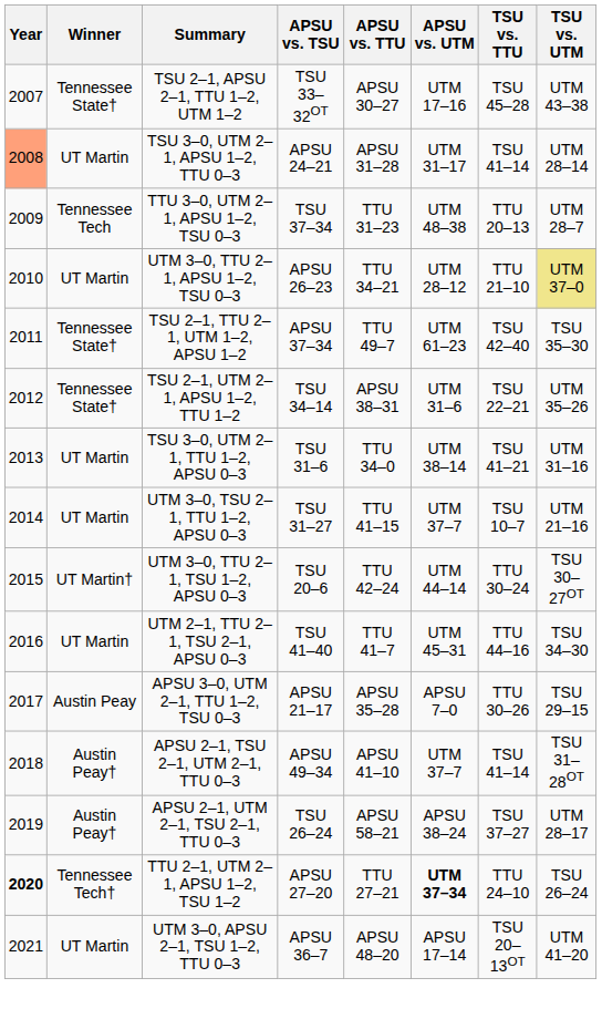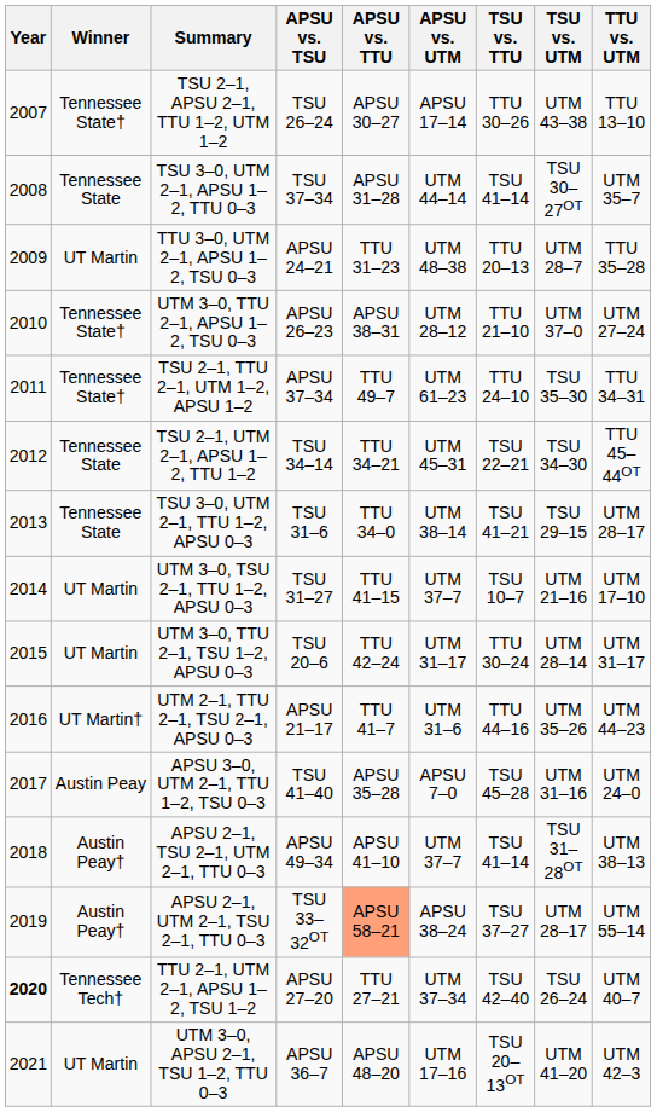+ column: TTU vs. UTM | TTU 13–10 | UTM 35–7 | TTU 35–28 | UTM 27–24 | TTU 34–31 | TTU 45–44OT | UTM 28–17 | UTM 17–10 | UTM 31–17 | UTM 44–23 | UTM 24–0 | UTM 38–13 | UTM 55–14 | UTM 40–7 | UTM 42–3
TSU 2–1, APSU 2–1, TTU 1–2, UTM 1–2 | APSU vs. TSU: TSU 33–32OT -> TSU 26–24
TSU 2–1, APSU 2–1, TTU 1–2, UTM 1–2 | APSU vs. UTM: UTM 17–16 -> APSU 17–14
TSU 2–1, APSU 2–1, TTU 1–2, UTM 1–2 | TSU vs. TTU: TSU 45–28 -> TTU 30–26
TSU 3–0, UTM 2–1, APSU 1–2, TTU 0–3 | Year: lightsalmon background -> no background
TSU 3–0, UTM 2–1, APSU 1–2, TTU 0–3 | Winner: UT Martin -> Tennessee State
TSU 3–0, UTM 2–1, APSU 1–2, TTU 0–3 | APSU vs. TSU: APSU 24–21 -> TSU 37–34
TSU 3–0, UTM 2–1, APSU 1–2, TTU 0–3 | APSU vs. UTM: UTM 31–17 -> UTM 44–14
TSU 3–0, UTM 2–1, APSU 1–2, TTU 0–3 | TSU vs. UTM: UTM 28–14 -> TSU 30–27OT
TTU 3–0, UTM 2–1, APSU 1–2, TSU 0–3 | Winner: Tennessee Tech -> UT Martin
TTU 3–0, UTM 2–1, APSU 1–2, TSU 0–3 | APSU vs. TSU: TSU 37–34 -> APSU 24–21
UTM 3–0, TTU 2–1, APSU 1–2, TSU 0–3 | Winner: UT Martin -> Tennessee State†
UTM 3–0, TTU 2–1, APSU 1–2, TSU 0–3 | APSU vs. TTU: TTU 34–21 -> APSU 38–31
UTM 3–0, TTU 2–1, APSU 1–2, TSU 0–3 | TSU vs. UTM: khaki background -> no background
TSU 2–1, TTU 2–1, UTM 1–2, APSU 1–2 | TSU vs. TTU: TSU 42–40 -> TTU 24–10
TSU 2–1, UTM 2–1, APSU 1–2, TTU 1–2 | Winner: Tennessee State† -> Tennessee State
TSU 2–1, UTM 2–1, APSU 1–2, TTU 1–2 | APSU vs. TTU: APSU 38–31 -> TTU 34–21
TSU 2–1, UTM 2–1, APSU 1–2, TTU 1–2 | APSU vs. UTM: UTM 31–6 -> UTM 45–31
TSU 2–1, UTM 2–1, APSU 1–2, TTU 1–2 | TSU vs. UTM: UTM 35–26 -> TSU 34–30
TSU 3–0, UTM 2–1, TTU 1–2, APSU 0–3 | Winner: UT Martin -> Tennessee State
TSU 3–0, UTM 2–1, TTU 1–2, APSU 0–3 | TSU vs. UTM: UTM 31–16 -> TSU 29–15
UTM 3–0, TTU 2–1, TSU 1–2, APSU 0–3 | Winner: UT Martin† -> UT Martin
UTM 3–0, TTU 2–1, TSU 1–2, APSU 0–3 | APSU vs. UTM: UTM 44–14 -> UTM 31–17
UTM 3–0, TTU 2–1, TSU 1–2, APSU 0–3 | TSU vs. UTM: TSU 30–27OT -> UTM 28–14
UTM 2–1, TTU 2–1, TSU 2–1, APSU 0–3 | Winner: UT Martin -> UT Martin†
UTM 2–1, TTU 2–1, TSU 2–1, APSU 0–3 | APSU vs. TSU: TSU 41–40 -> APSU 21–17
UTM 2–1, TTU 2–1, TSU 2–1, APSU 0–3 | APSU vs. UTM: UTM 45–31 -> UTM 31–6
UTM 2–1, TTU 2–1, TSU 2–1, APSU 0–3 | TSU vs. UTM: TSU 34–30 -> UTM 35–26
APSU 3–0, UTM 2–1, TTU 1–2, TSU 0–3 | APSU vs. TSU: APSU 21–17 -> TSU 41–40
APSU 3–0, UTM 2–1, TTU 1–2, TSU 0–3 | TSU vs. TTU: TTU 30–26 -> TSU 45–28
APSU 3–0, UTM 2–1, TTU 1–2, TSU 0–3 | TSU vs. UTM: TSU 29–15 -> UTM 31–16
APSU 2–1, UTM 2–1, TSU 2–1, TTU 0–3 | APSU vs. TSU: TSU 26–24 -> TSU 33–32OT
APSU 2–1, UTM 2–1, TSU 2–1, TTU 0–3 | APSU vs. TTU: no background -> lightsalmon background
TTU 2–1, UTM 2–1, APSU 1–2, TSU 1–2 | APSU vs. UTM: bold -> normal
TTU 2–1, UTM 2–1, APSU 1–2, TSU 1–2 | TSU vs. TTU: TTU 24–10 -> TSU 42–40
UTM 3–0, APSU 2–1, TSU 1–2, TTU 0–3 | APSU vs. UTM: APSU 17–14 -> UTM 17–16
